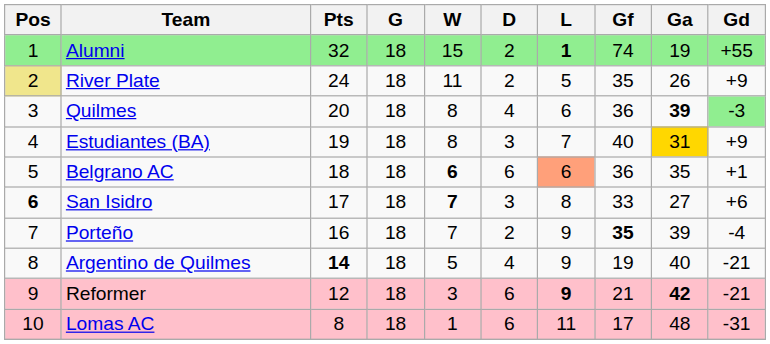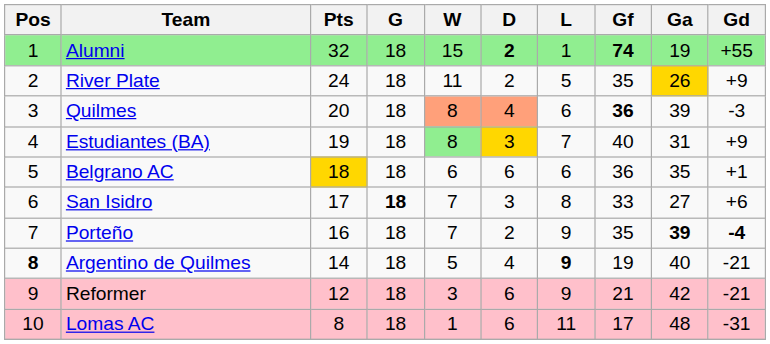Alumni | D: normal -> bold
Alumni | L: bold -> normal
Alumni | Gf: normal -> bold
River Plate | Pos: khaki background -> no background
River Plate | Ga: no background -> gold background
Quilmes | W: no background -> lightsalmon background
Quilmes | D: no background -> lightsalmon background
Quilmes | Gf: normal -> bold
Quilmes | Ga: bold -> normal
Quilmes | Gd: lightgreen background -> no background
Estudiantes (BA) | W: no background -> lightgreen background
Estudiantes (BA) | D: no background -> gold background
Estudiantes (BA) | Ga: gold background -> no background
Belgrano AC | Pts: no background -> gold background
Belgrano AC | W: bold -> normal
Belgrano AC | L: lightsalmon background -> no background
San Isidro | Pos: bold -> normal
San Isidro | G: normal -> bold
San Isidro | W: bold -> normal
Porteño | Gf: bold -> normal
Porteño | Ga: normal -> bold
Porteño | Gd: normal -> bold
Argentino de Quilmes | Pos: normal -> bold
Argentino de Quilmes | Pts: bold -> normal
Argentino de Quilmes | L: normal -> bold
Reformer | L: bold -> normal
Reformer | Ga: bold -> normal
